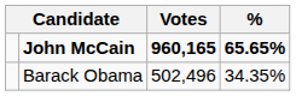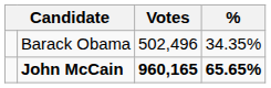rows swapped: John McCain <-> Barack Obama
